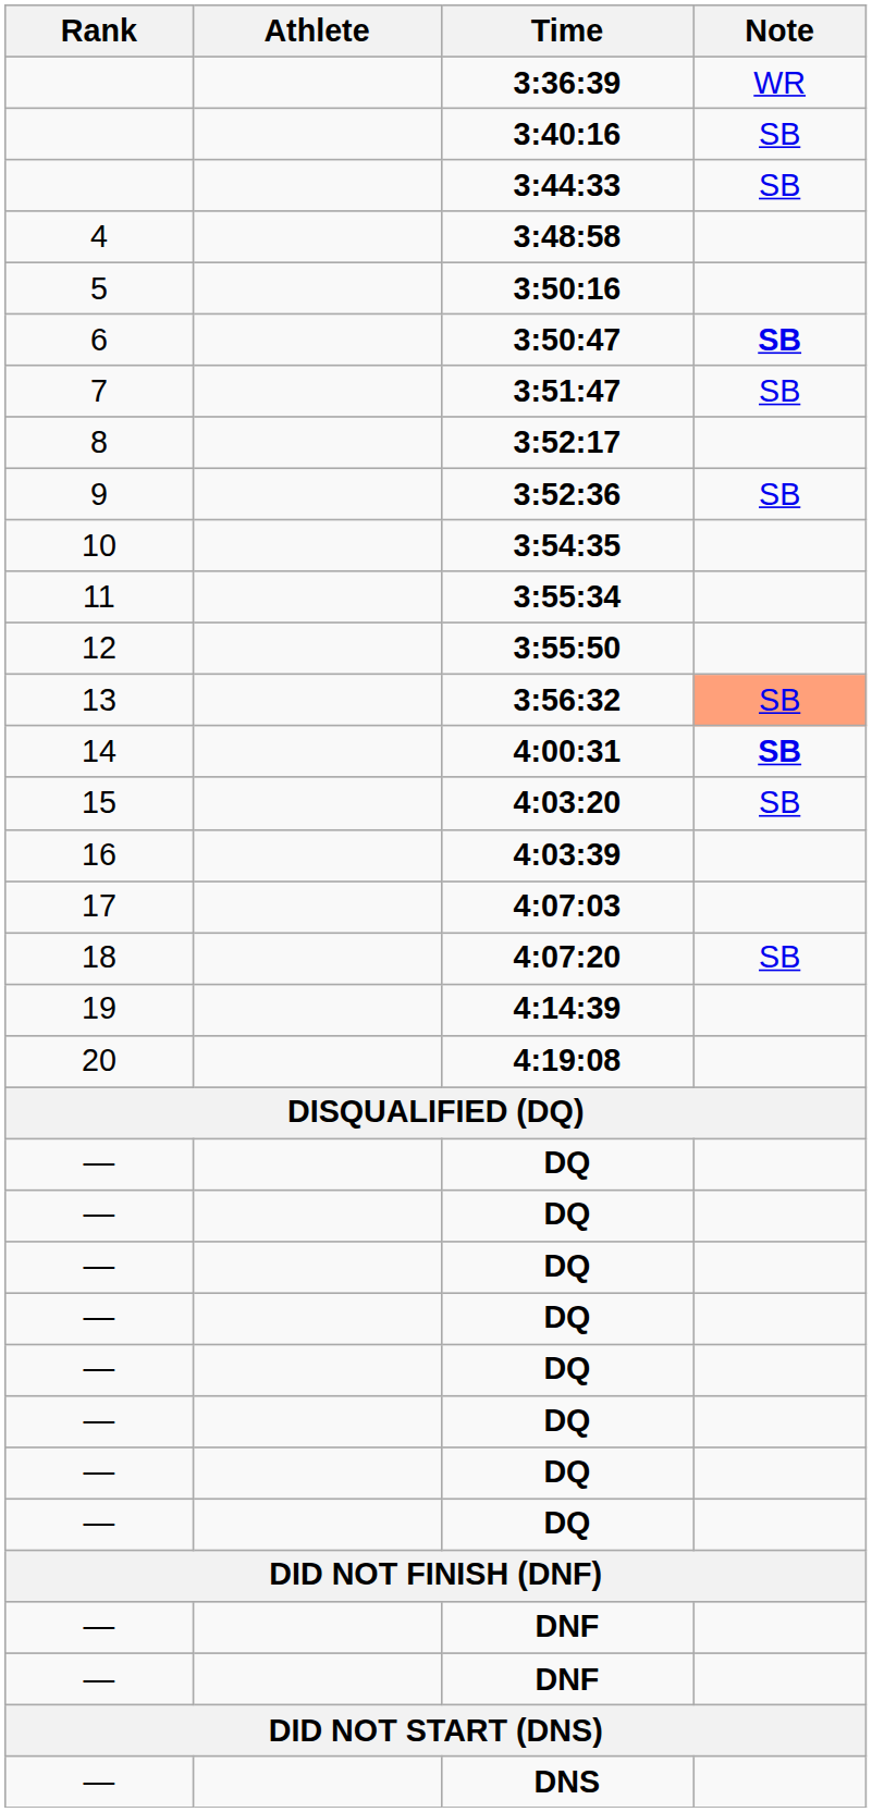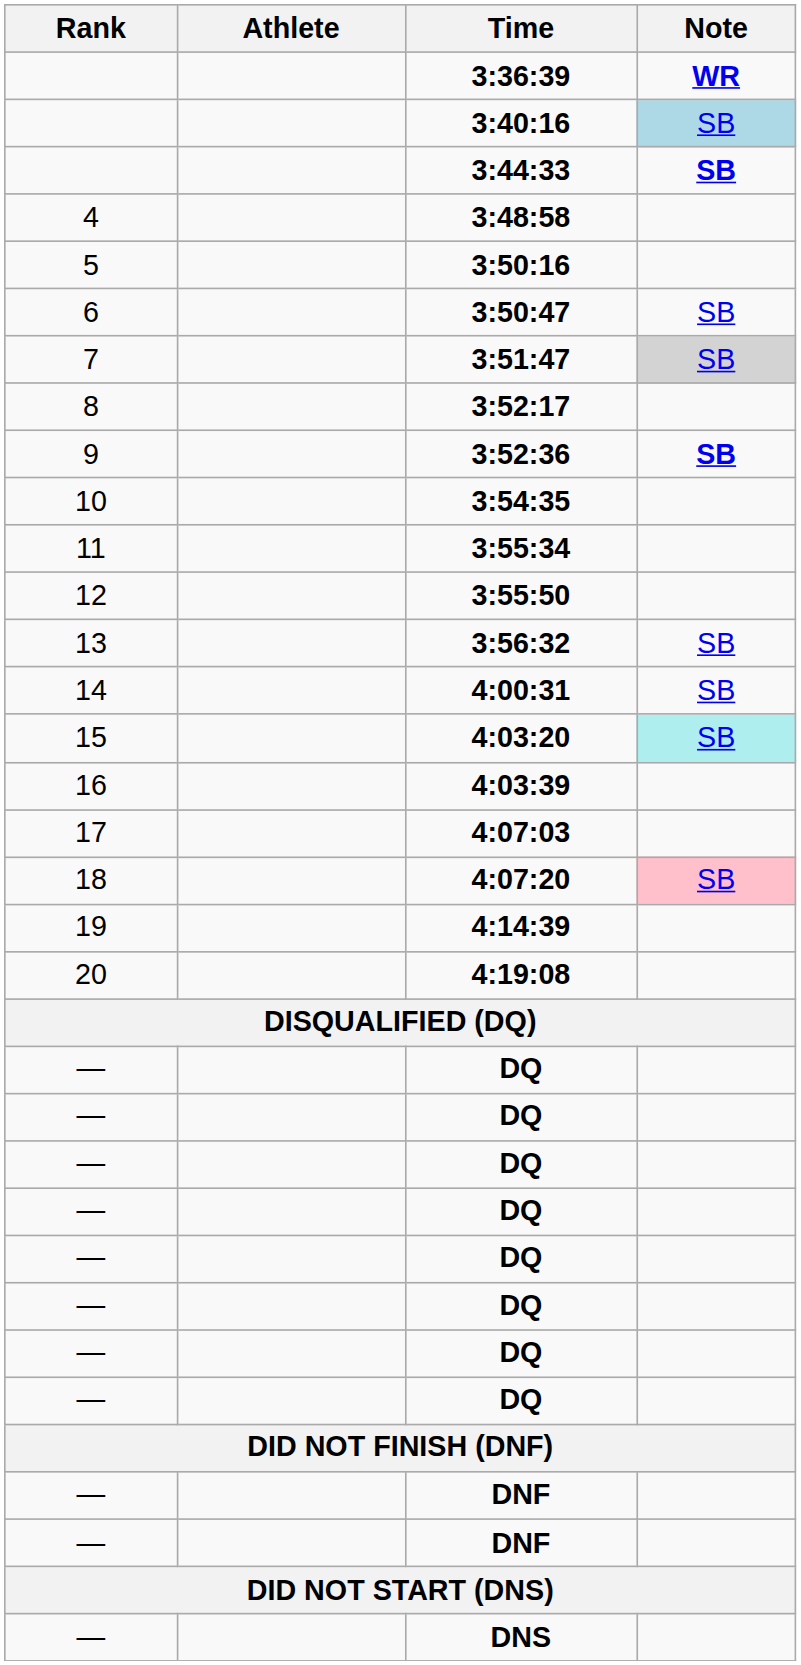3:36:39 | Note: normal -> bold
3:40:16 | Note: no background -> lightblue background
3:44:33 | Note: normal -> bold
3:50:47 | Note: bold -> normal
3:51:47 | Note: no background -> lightgrey background
3:52:36 | Note: normal -> bold
3:56:32 | Note: lightsalmon background -> no background
4:00:31 | Note: bold -> normal
4:03:20 | Note: no background -> paleturquoise background
4:07:20 | Note: no background -> pink background
